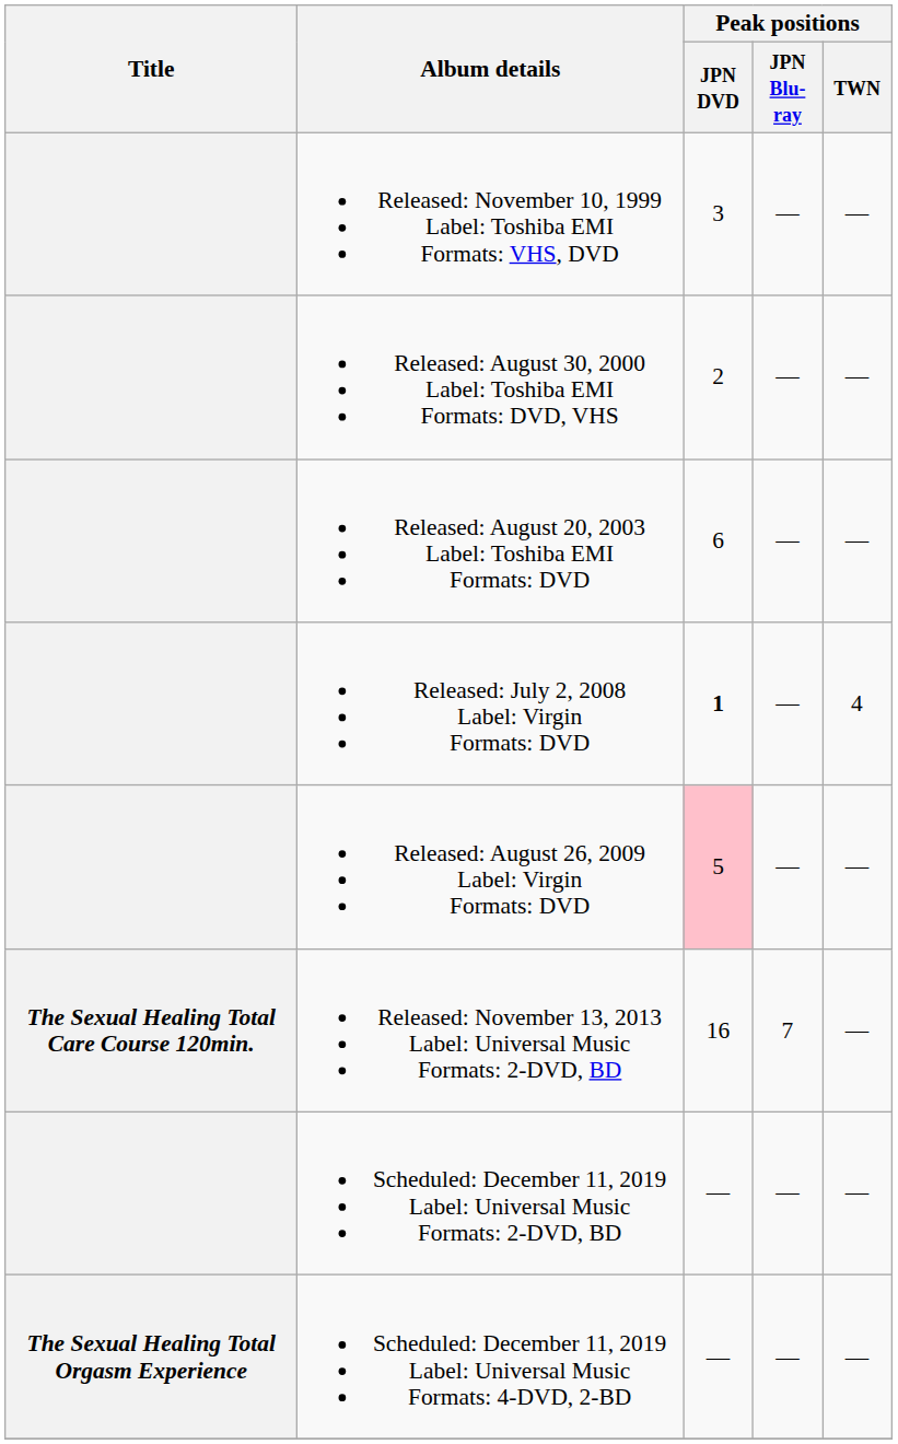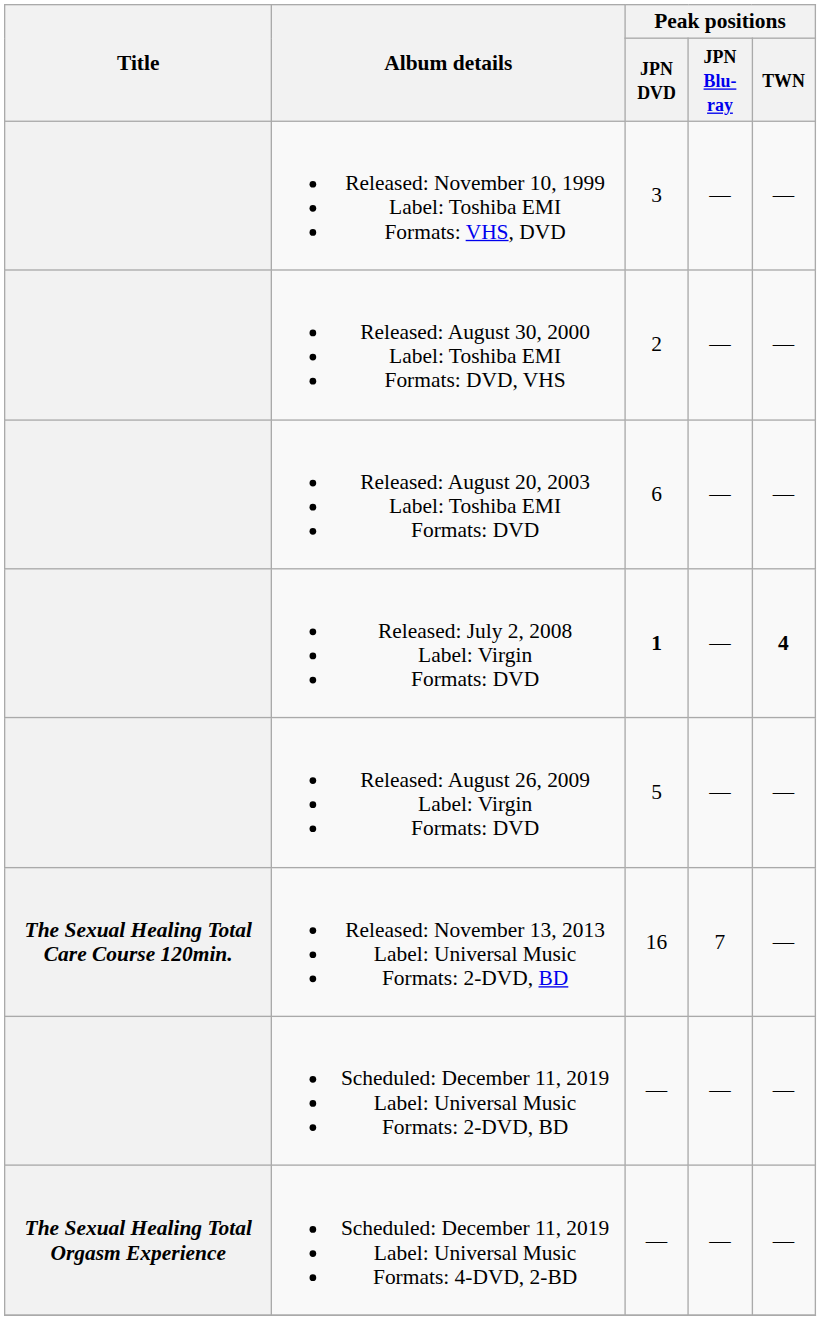Released: July 2, 2008 Label: Virgin Formats: DVD | Peak positions / TWN: normal -> bold
Released: August 26, 2009 Label: Virgin Formats: DVD | Peak positions / JPN DVD: pink background -> no background
